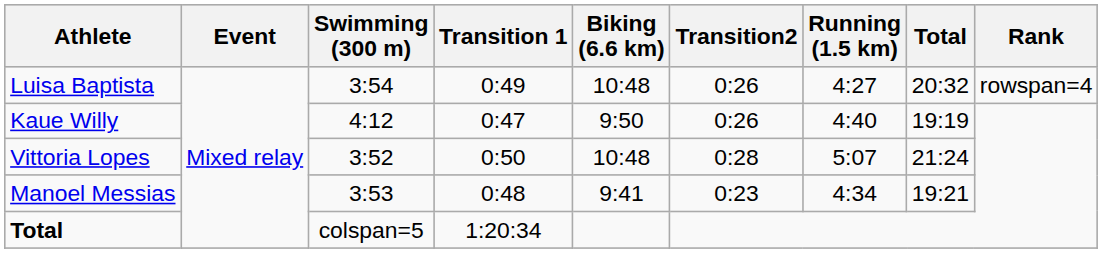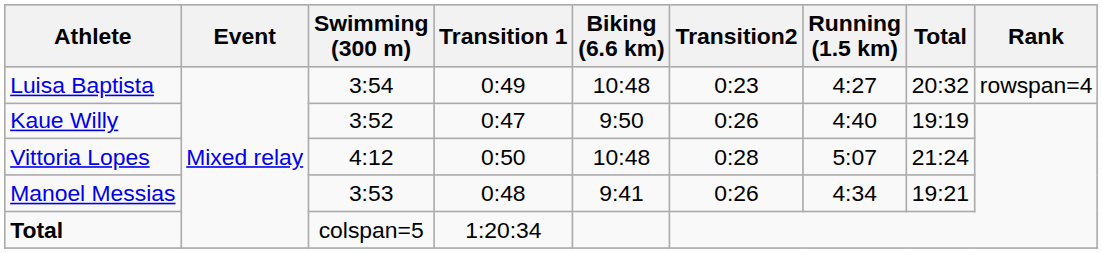Luisa Baptista | Transition2: 0:26 -> 0:23
Kaue Willy | Swimming (300 m): 4:12 -> 3:52
Vittoria Lopes | Swimming (300 m): 3:52 -> 4:12
Manoel Messias | Transition2: 0:23 -> 0:26
